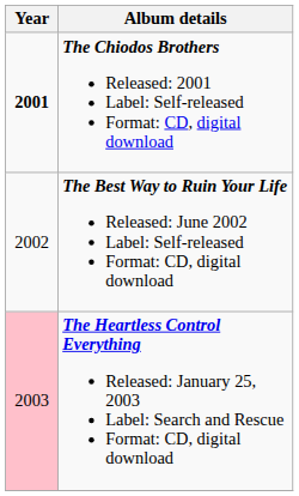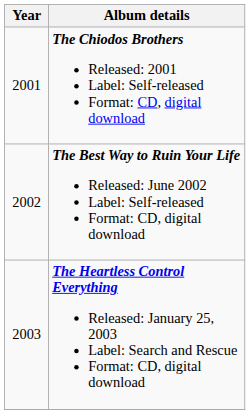row 2 | Year: bold -> normal
row 4 | Year: pink background -> no background
